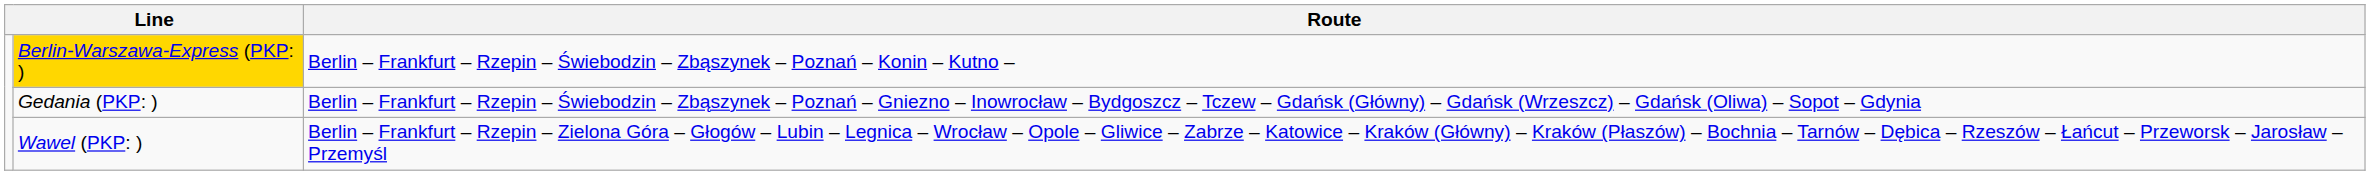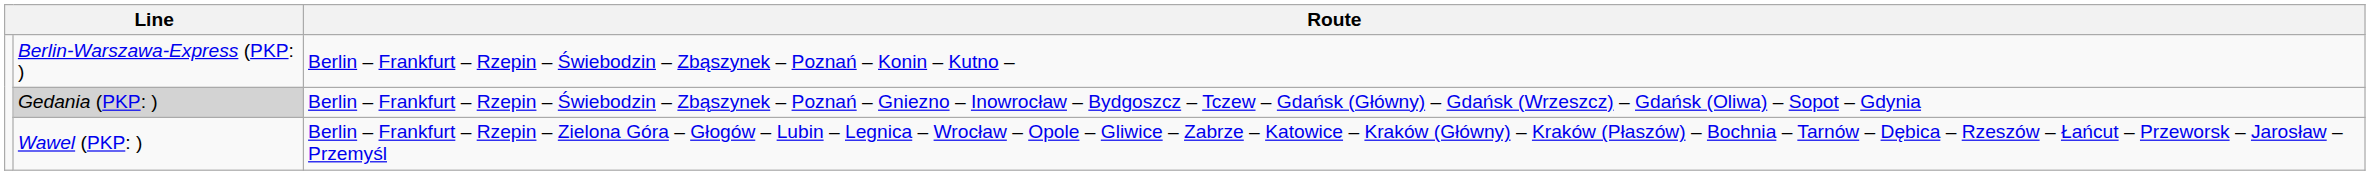Berlin-Warszawa-Express (PKP: ) | column 2: gold background -> no background
Gedania (PKP: ) | column 2: no background -> lightgrey background
